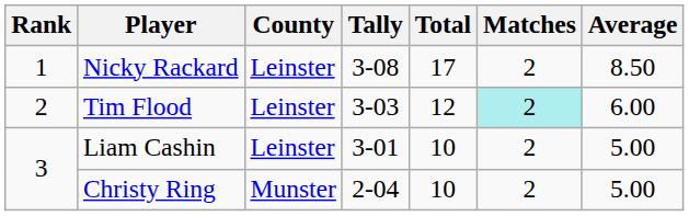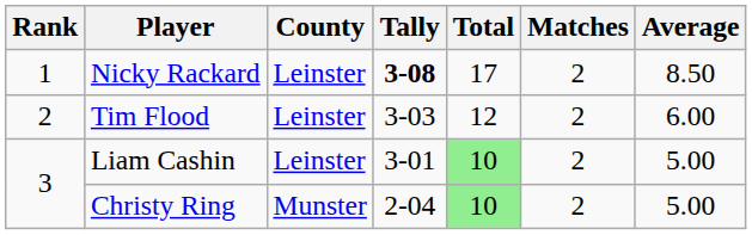Nicky Rackard | Tally: normal -> bold
Tim Flood | Matches: paleturquoise background -> no background
Liam Cashin | Total: no background -> lightgreen background
Christy Ring | Total: no background -> lightgreen background
